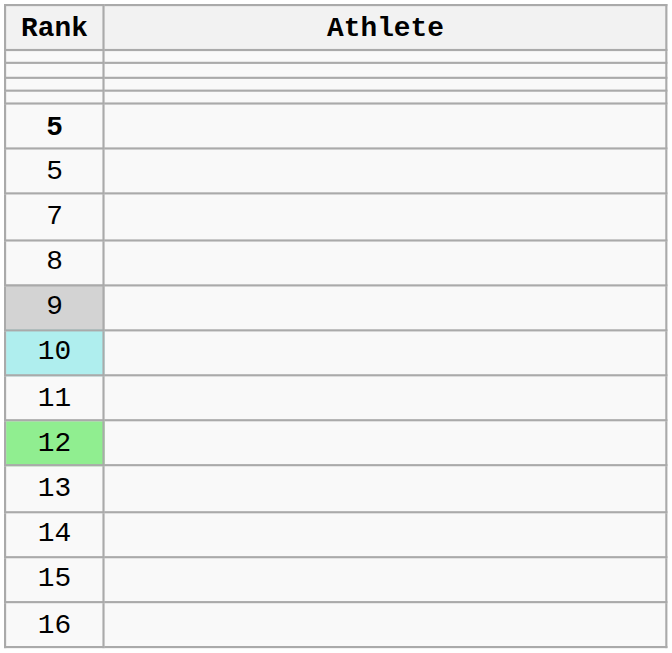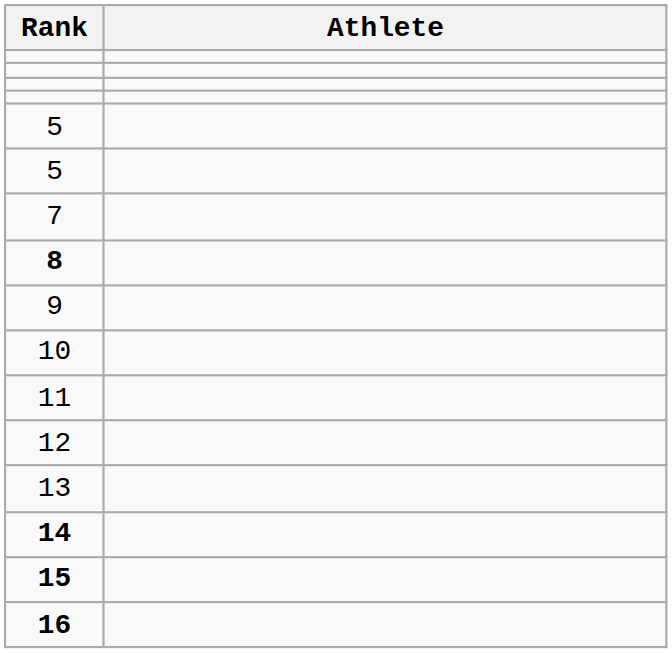row 6 | Rank: bold -> normal
row 9 | Rank: normal -> bold
row 10 | Rank: lightgrey background -> no background
row 11 | Rank: paleturquoise background -> no background
row 13 | Rank: lightgreen background -> no background
row 15 | Rank: normal -> bold
row 16 | Rank: normal -> bold
row 17 | Rank: normal -> bold
